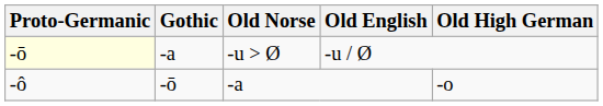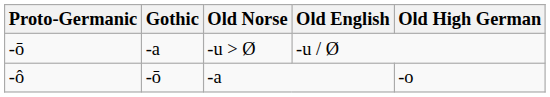-u > Ø | Proto-Germanic: lightyellow background -> no background
